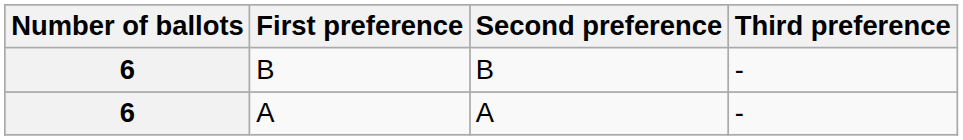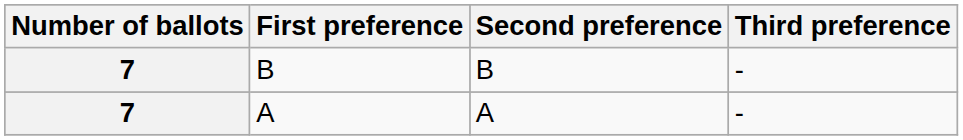row 2 | Number of ballots: 6 -> 7
row 3 | Number of ballots: 6 -> 7
